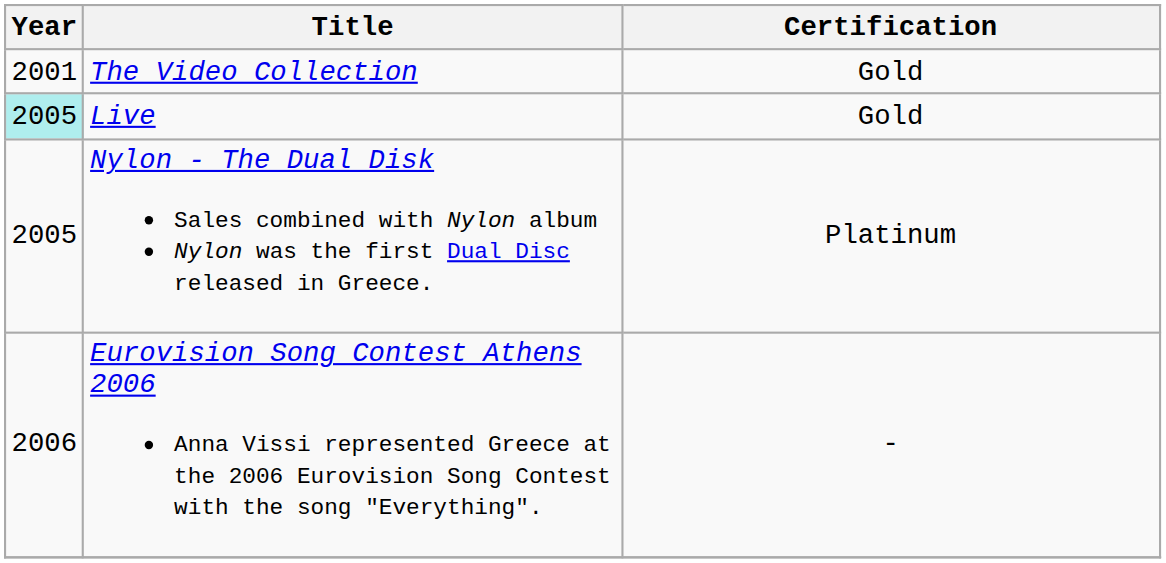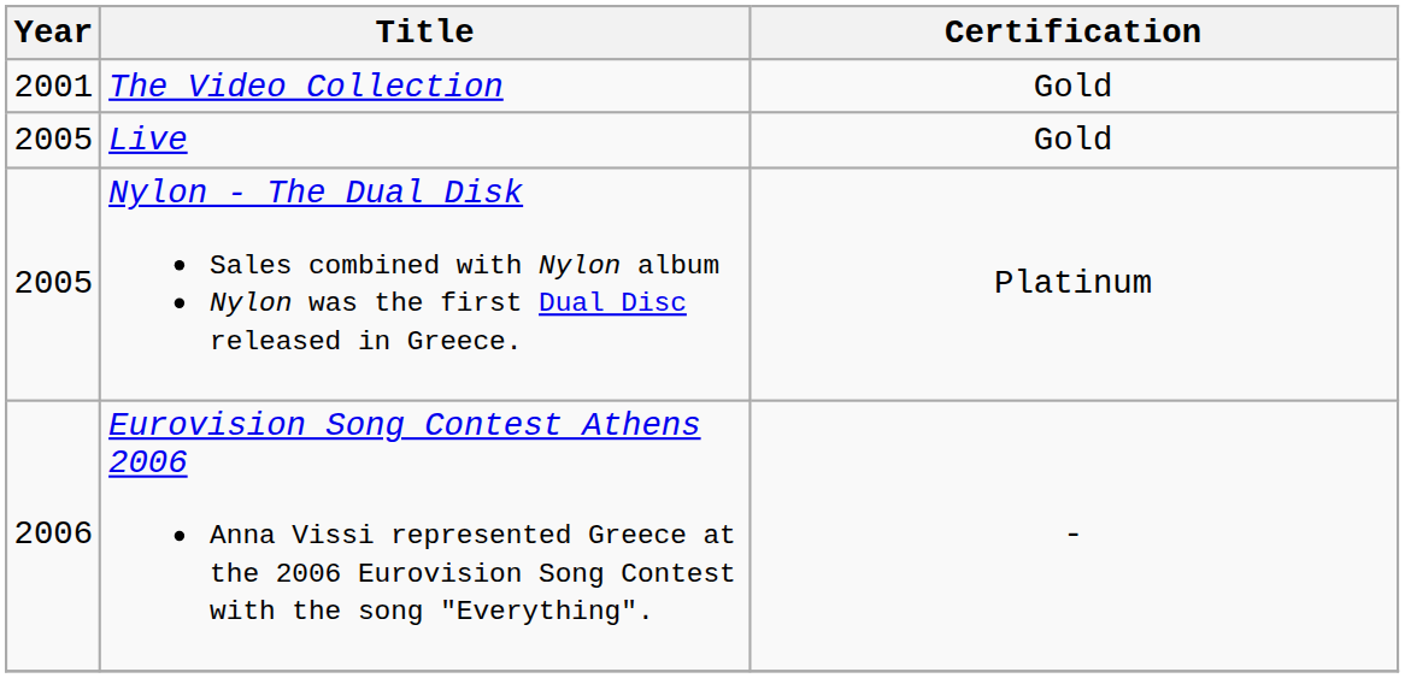Live | Year: paleturquoise background -> no background
